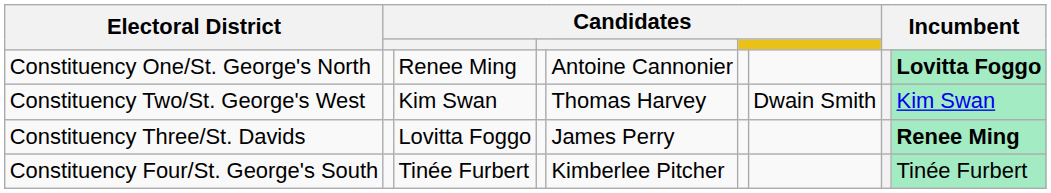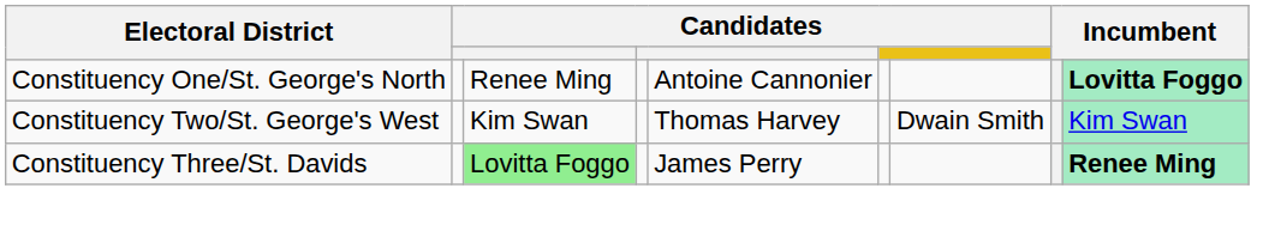Constituency Three/St. Davids | column 3: no background -> lightgreen background
- row: Constituency Four/St. George's South | Tinée Furbert | Kimberlee Pitcher | Tinée Furbert
